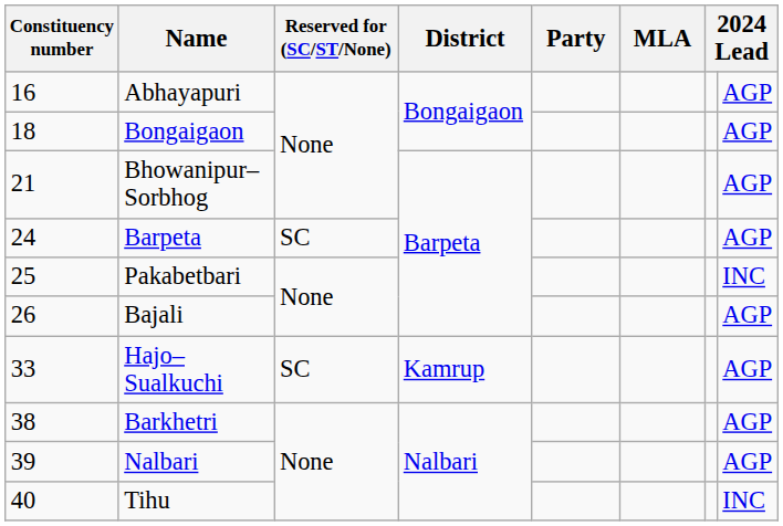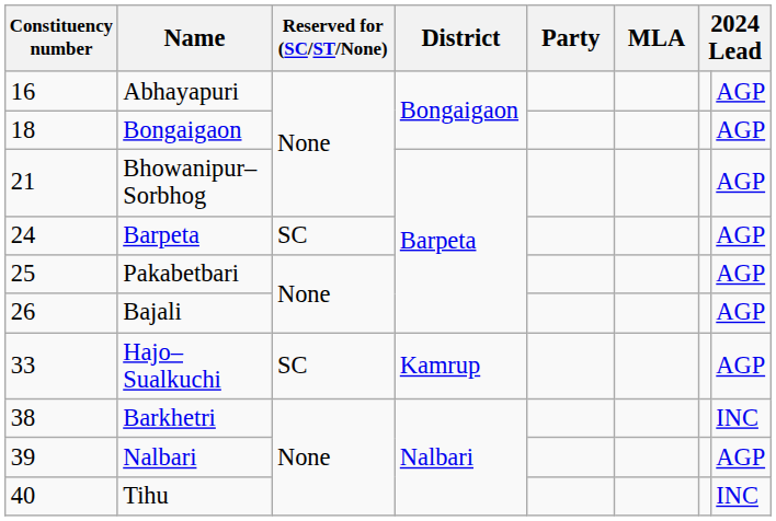Pakabetbari | column 8: INC -> AGP
Barkhetri | column 8: AGP -> INC
